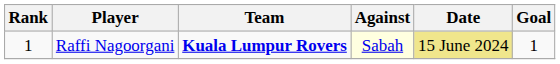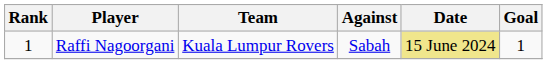Raffi Nagoorgani | Team: bold -> normal
Raffi Nagoorgani | Against: lightyellow background -> no background
